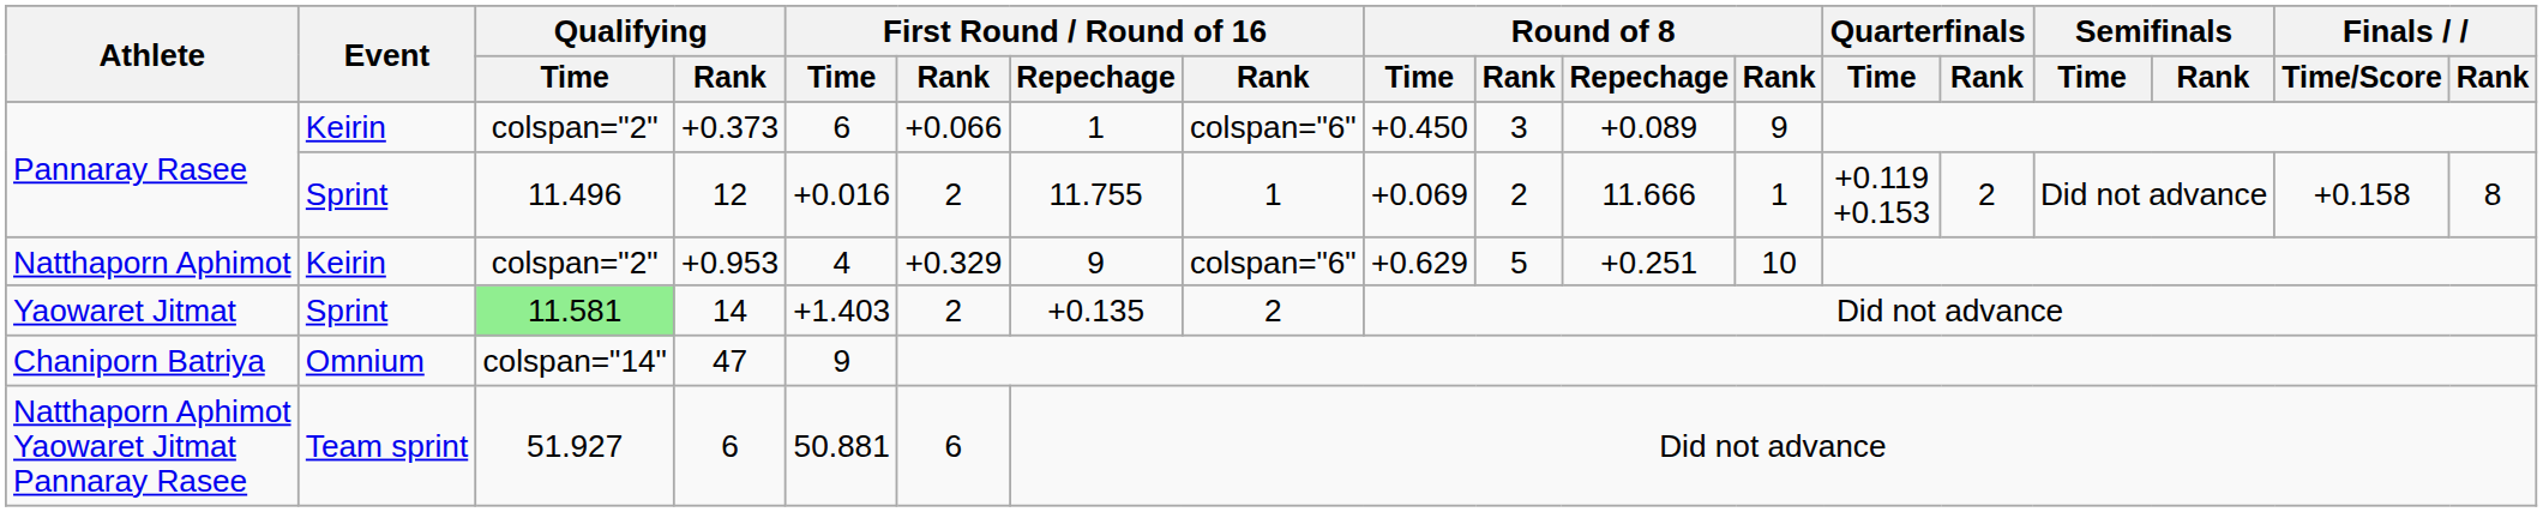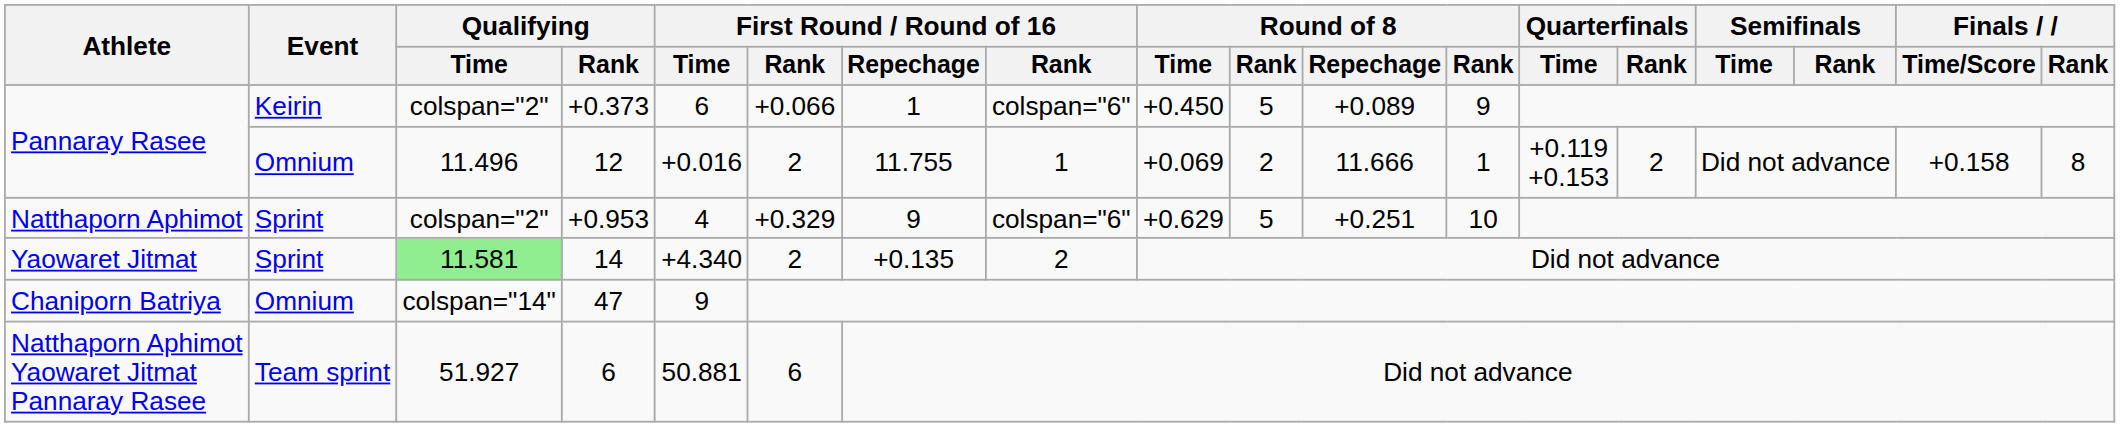+0.373 | column 10: 3 -> 5
12 | Event: Sprint -> Omnium
+0.953 | Event: Keirin -> Sprint
14 | First Round / Round of 16 / Time: +1.403 -> +4.340
